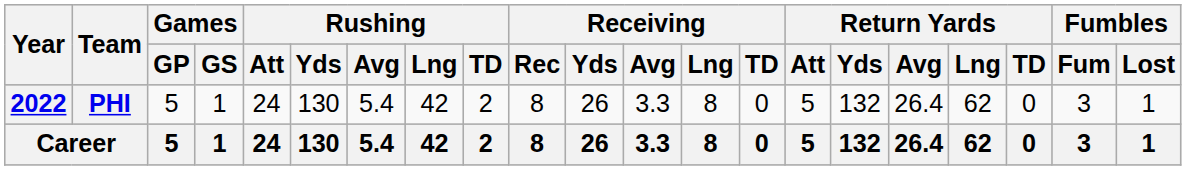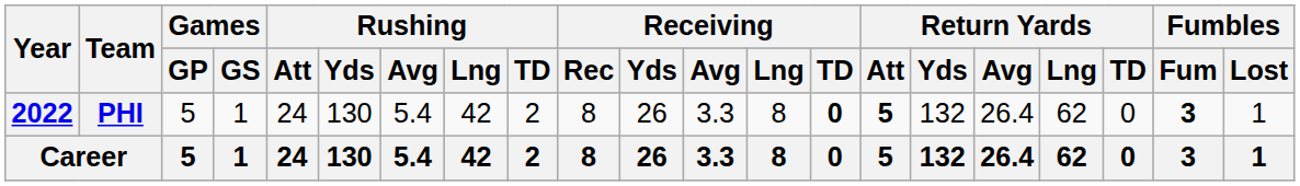PHI | Receiving / TD: normal -> bold
PHI | Return Yards / Att: normal -> bold
PHI | Fumbles / Fum: normal -> bold
